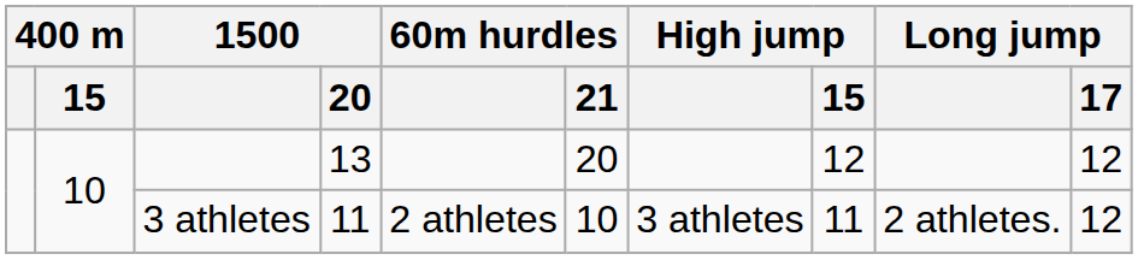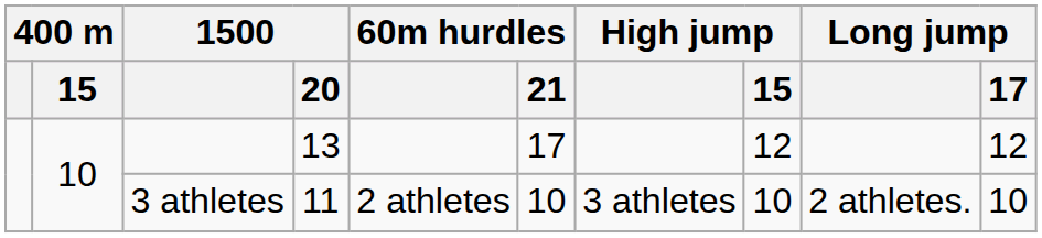row 3 | 60m hurdles / 21: 20 -> 17
row 4 | High jump / 15: 11 -> 10
row 4 | Long jump / 17: 12 -> 10
